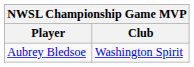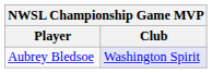Aubrey Bledsoe | Club: no background -> lavender background
